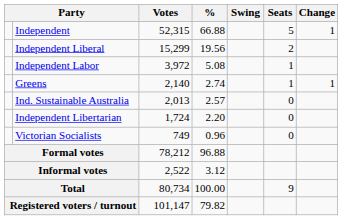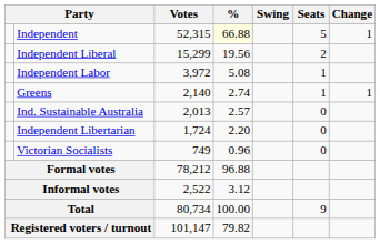Independent | %: no background -> lightyellow background
